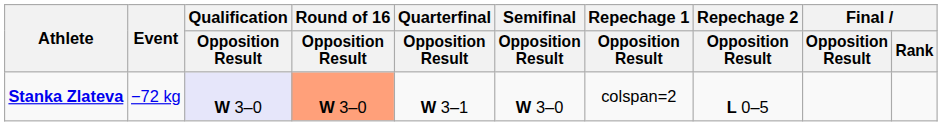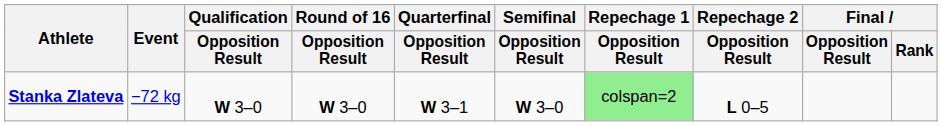Stanka Zlateva | Qualification / Opposition Result: lavender background -> no background
Stanka Zlateva | Round of 16 / Opposition Result: lightsalmon background -> no background
Stanka Zlateva | Repechage 1 / Opposition Result: no background -> lightgreen background
